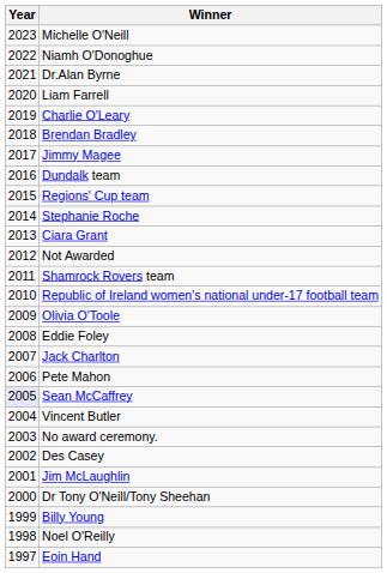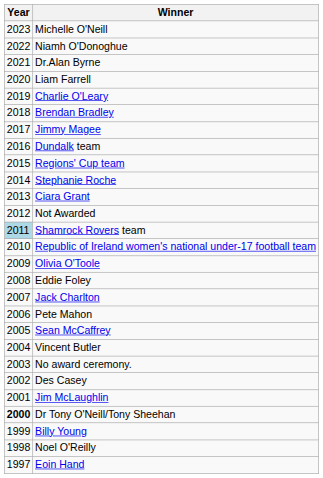Shamrock Rovers team | Year: no background -> lightblue background
Sean McCaffrey | Year: lavender background -> no background
Dr Tony O'Neill/Tony Sheehan | Year: normal -> bold
